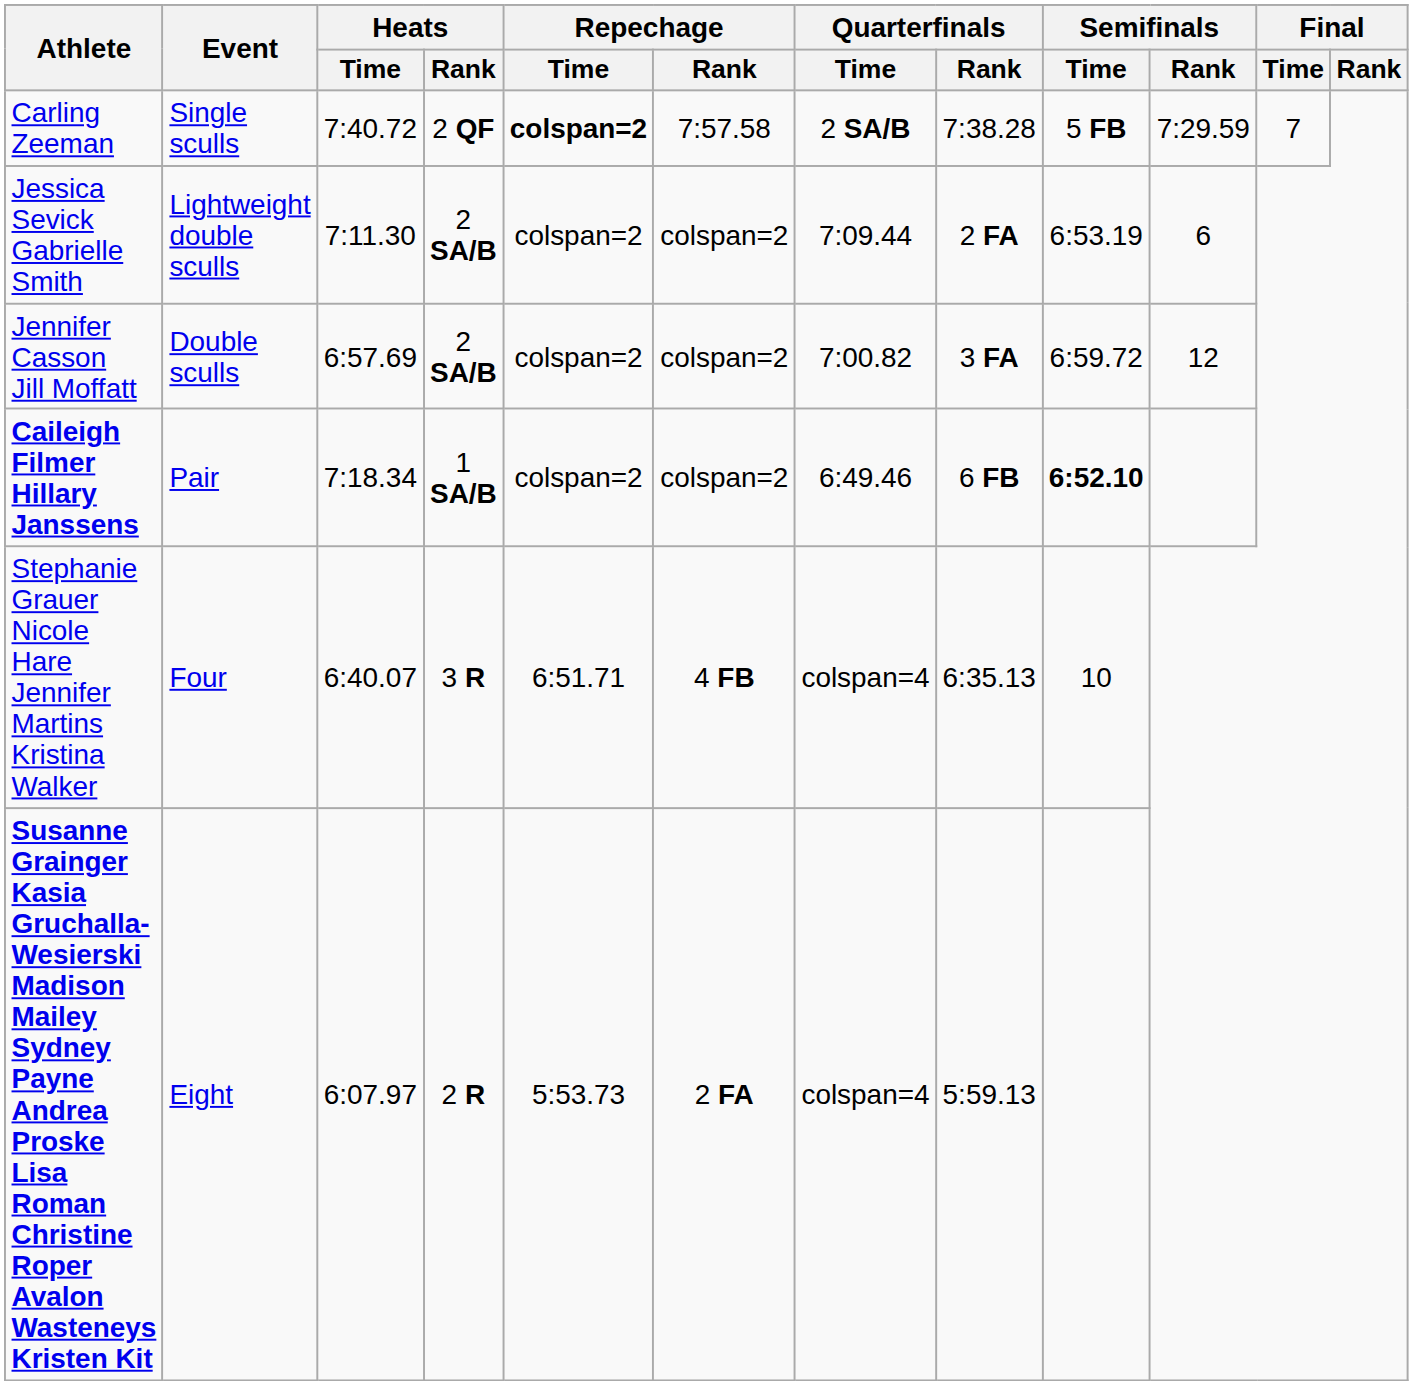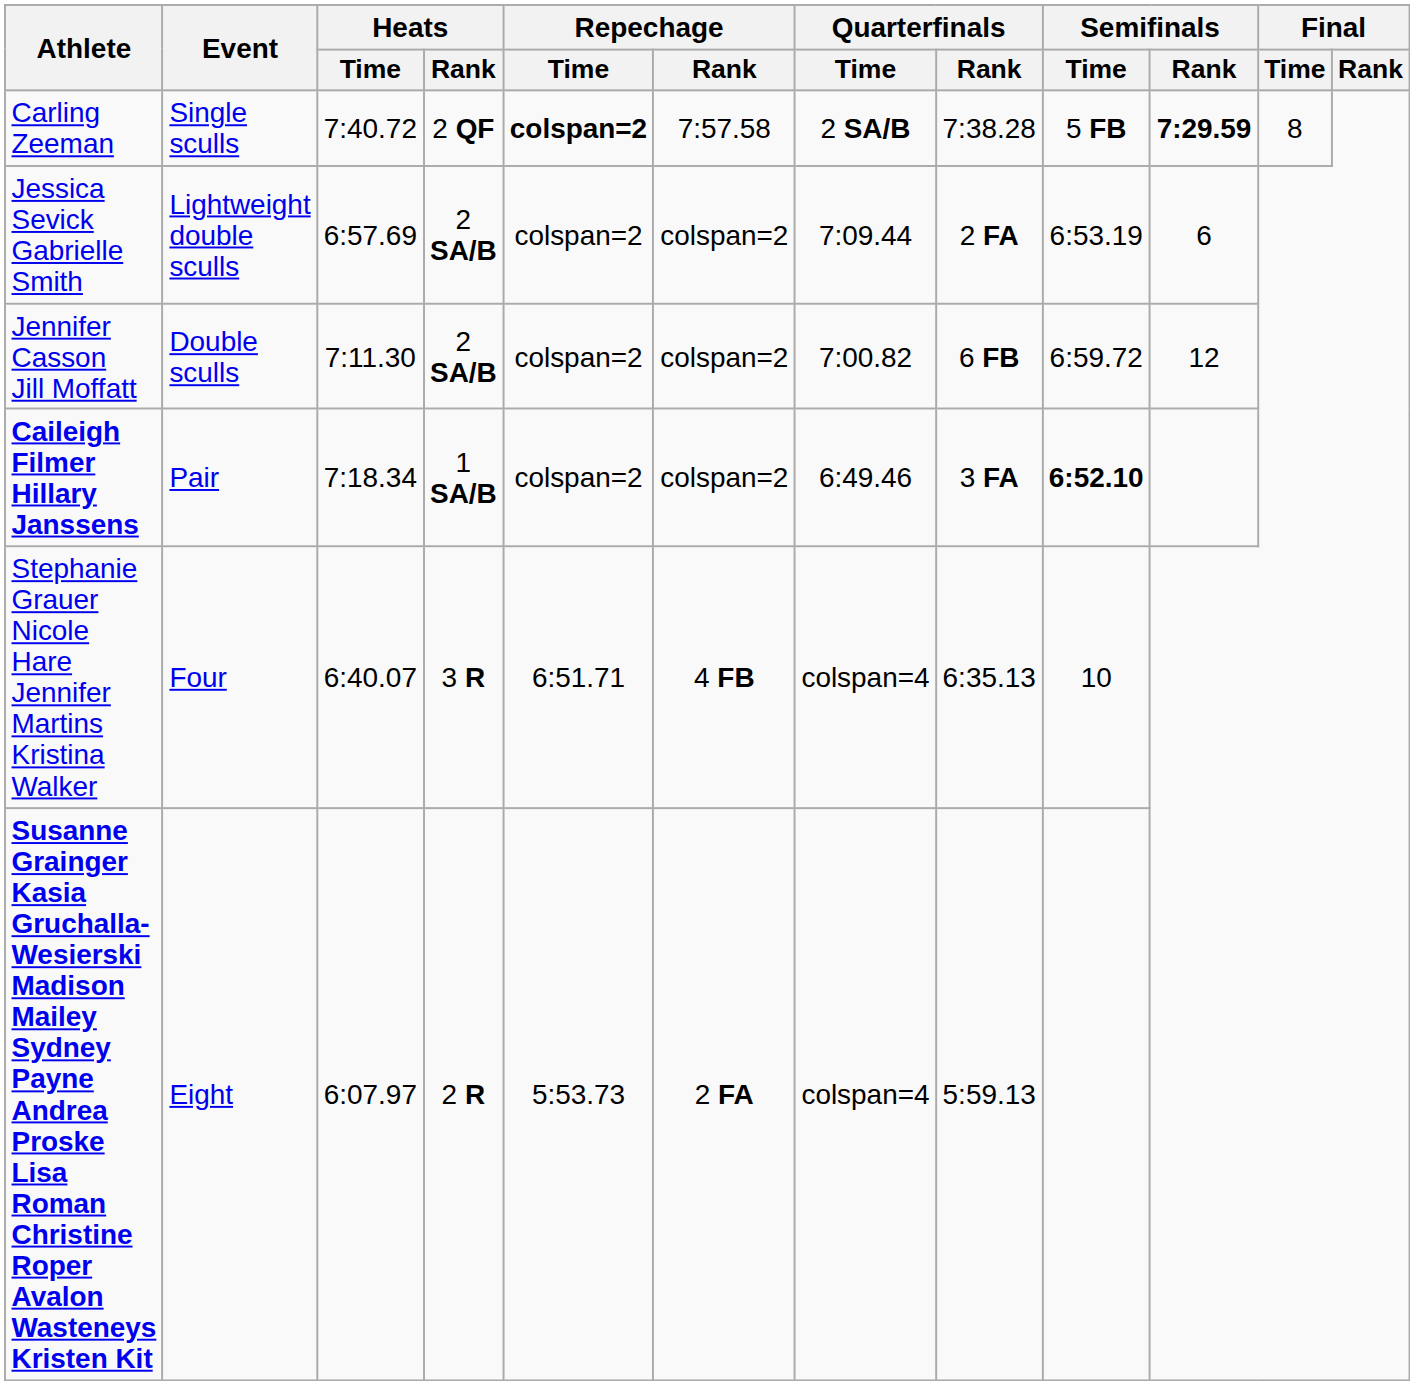Carling Zeeman | Semifinals / Rank: normal -> bold
Carling Zeeman | Final / Time: 7 -> 8
Jessica Sevick Gabrielle Smith | Heats / Time: 7:11.30 -> 6:57.69
Jennifer Casson Jill Moffatt | Heats / Time: 6:57.69 -> 7:11.30
Jennifer Casson Jill Moffatt | Quarterfinals / Rank: 3 FA -> 6 FB
Caileigh Filmer Hillary Janssens | Quarterfinals / Rank: 6 FB -> 3 FA
